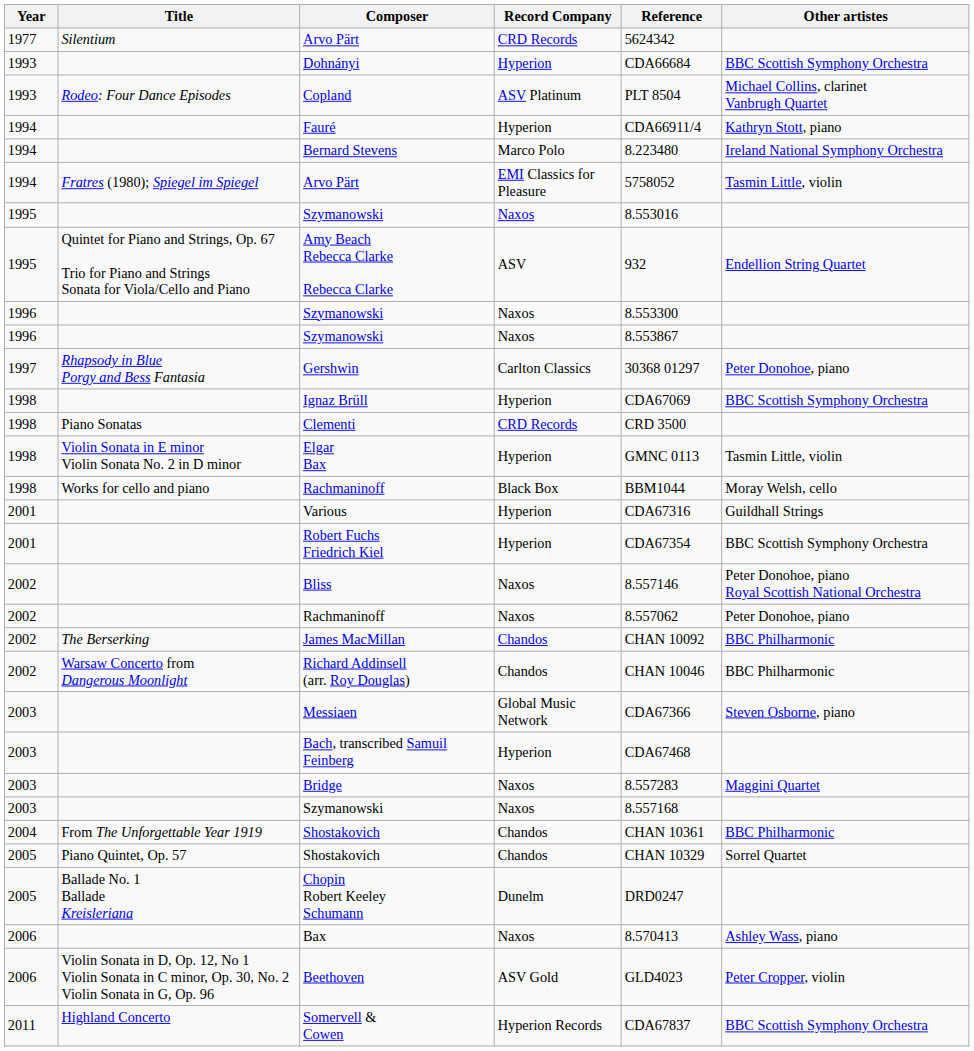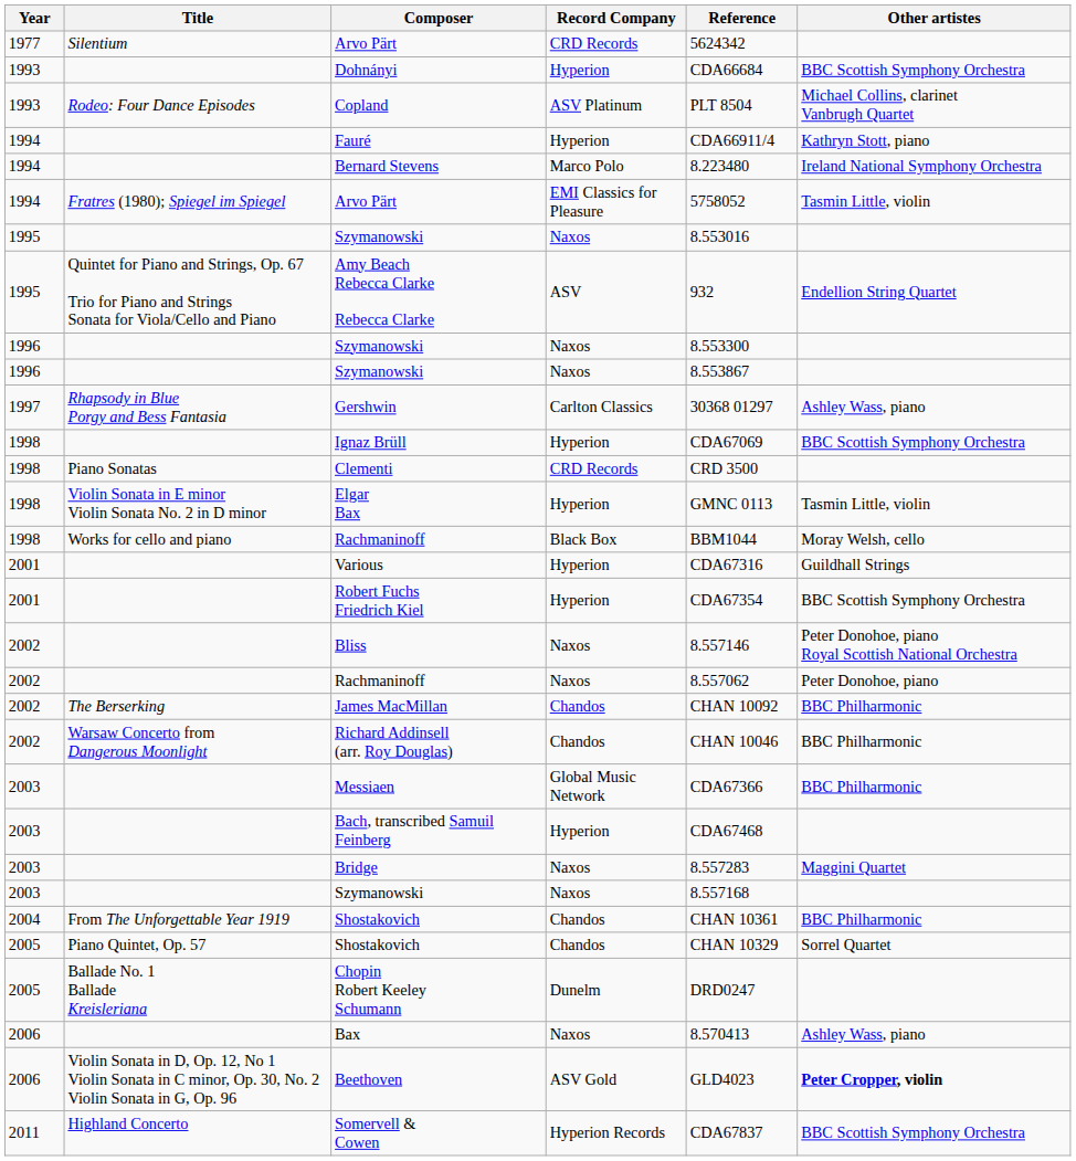Gershwin | Other artistes: Peter Donohoe, piano -> Ashley Wass, piano
Messiaen | Other artistes: Steven Osborne, piano -> BBC Philharmonic
Beethoven | Other artistes: normal -> bold
